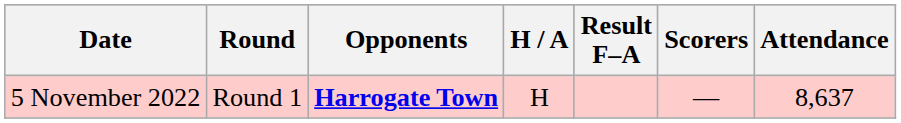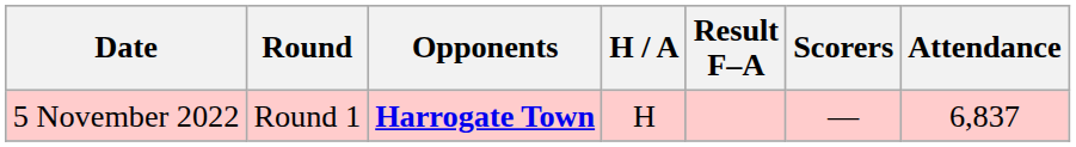5 November 2022 | Attendance: 8,637 -> 6,837
